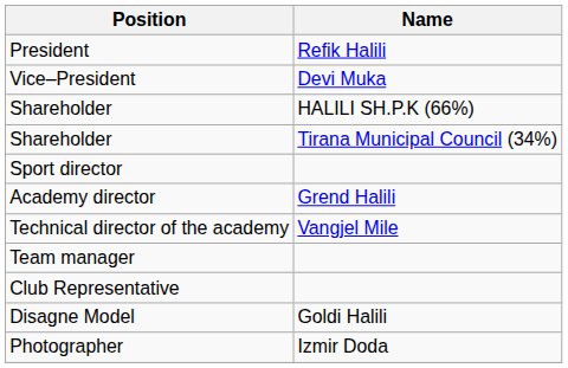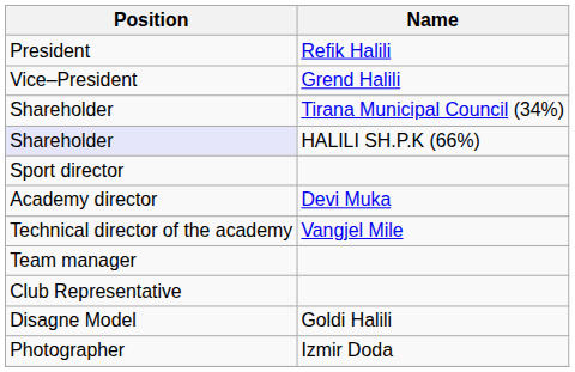row 3 | Name: Devi Muka -> Grend Halili
row 4 | Name: HALILI SH.P.K (66%) -> Tirana Municipal Council (34%)
row 5 | Position: no background -> lavender background
row 5 | Name: Tirana Municipal Council (34%) -> HALILI SH.P.K (66%)
row 7 | Name: Grend Halili -> Devi Muka
